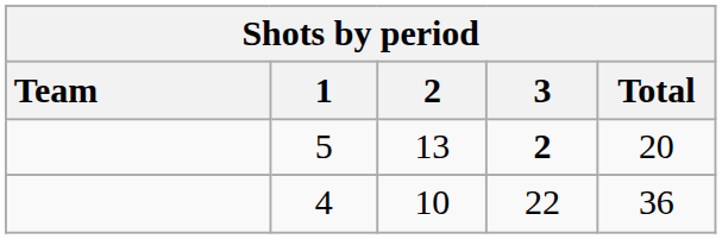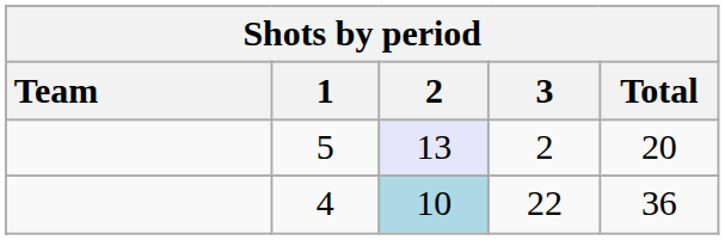5 | 2: no background -> lavender background
5 | 3: bold -> normal
4 | 2: no background -> lightblue background
